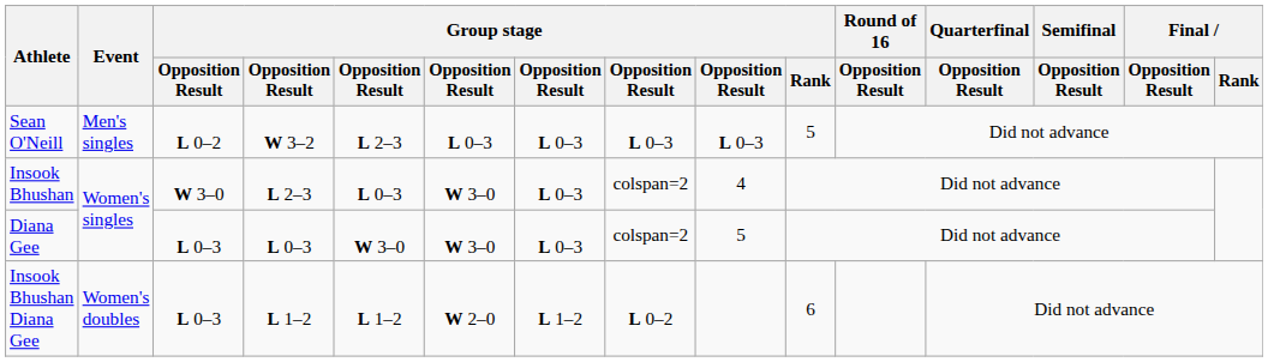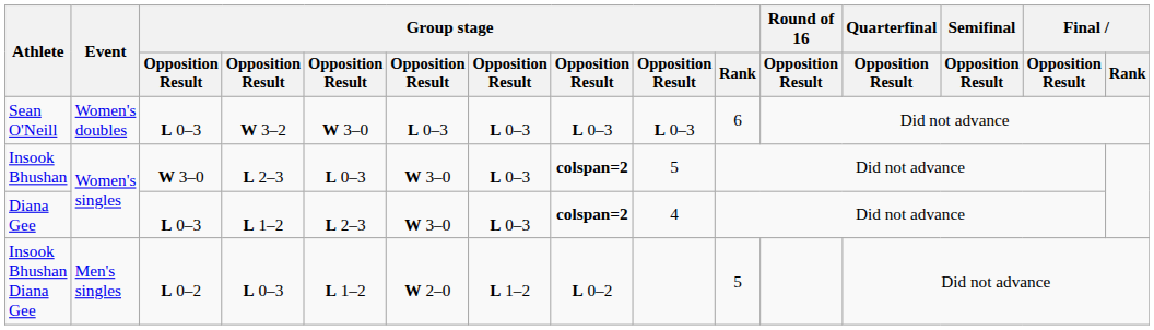Sean O'Neill | Event: Men's singles -> Women's doubles
Sean O'Neill | column 3: L 0–2 -> L 0–3
Sean O'Neill | column 5: L 2–3 -> W 3–0
Sean O'Neill | Group stage / Rank: 5 -> 6
Insook Bhushan | column 8: normal -> bold
Insook Bhushan | column 9: 4 -> 5
Diana Gee | column 4: L 0–3 -> L 1–2
Diana Gee | column 5: W 3–0 -> L 2–3
Diana Gee | column 8: normal -> bold
Diana Gee | column 9: 5 -> 4
Insook Bhushan Diana Gee | Event: Women's doubles -> Men's singles
Insook Bhushan Diana Gee | column 3: L 0–3 -> L 0–2
Insook Bhushan Diana Gee | column 4: L 1–2 -> L 0–3
Insook Bhushan Diana Gee | Group stage / Rank: 6 -> 5
